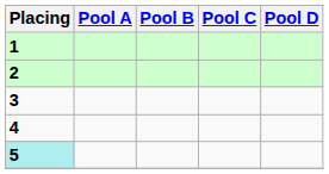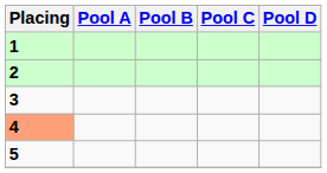4 | Placing: no background -> lightsalmon background
5 | Placing: paleturquoise background -> no background
